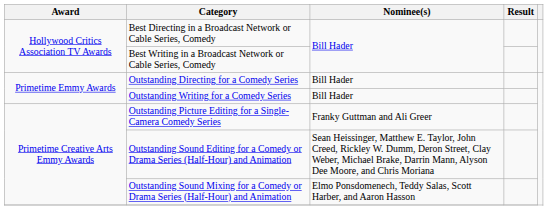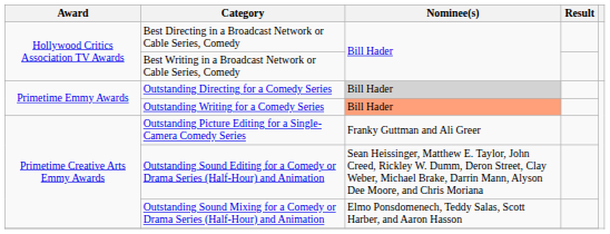Outstanding Directing for a Comedy Series | Nominee(s): no background -> lightgrey background
Outstanding Writing for a Comedy Series | Nominee(s): no background -> lightsalmon background
